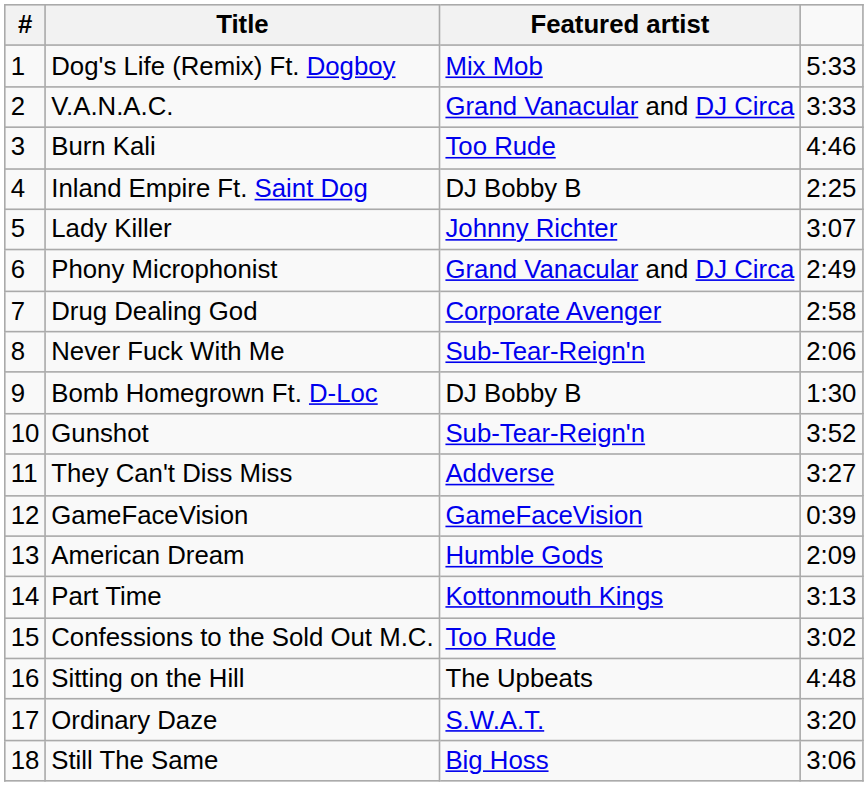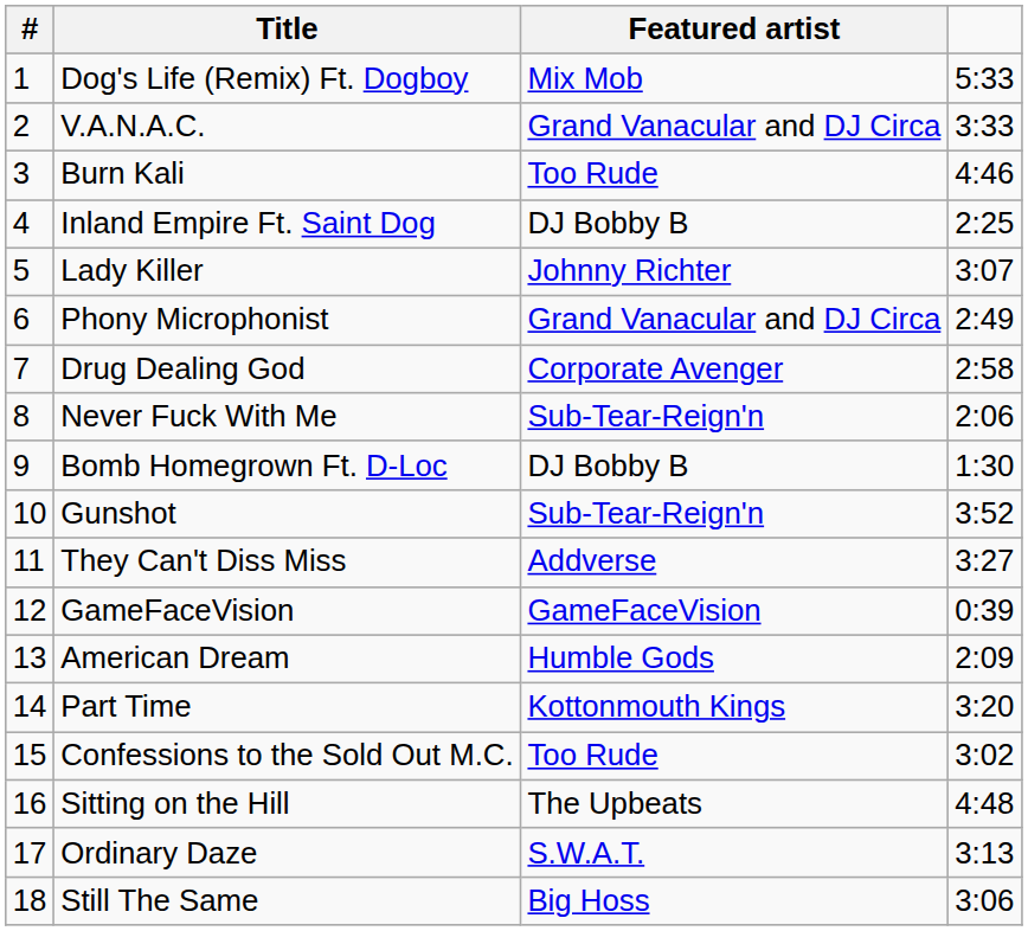Part Time | column 4: 3:13 -> 3:20
Ordinary Daze | column 4: 3:20 -> 3:13
